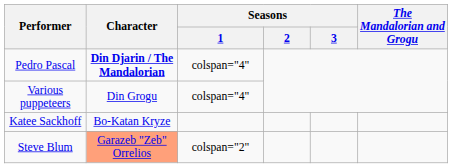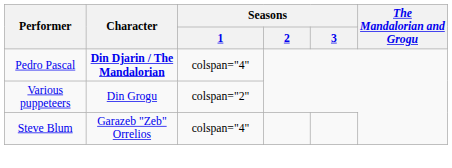Various puppeteers | Seasons / 1: colspan="4" -> colspan="2"
- row: Katee Sackhoff | Bo-Katan Kryze
Steve Blum | Character: lightsalmon background -> no background
Steve Blum | Seasons / 1: colspan="2" -> colspan="4"
